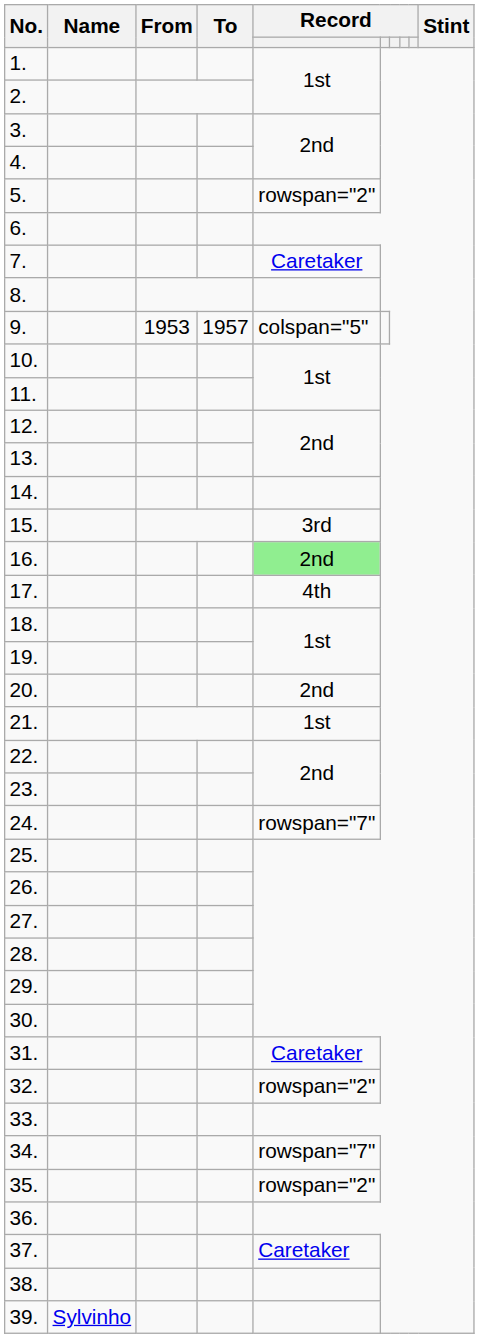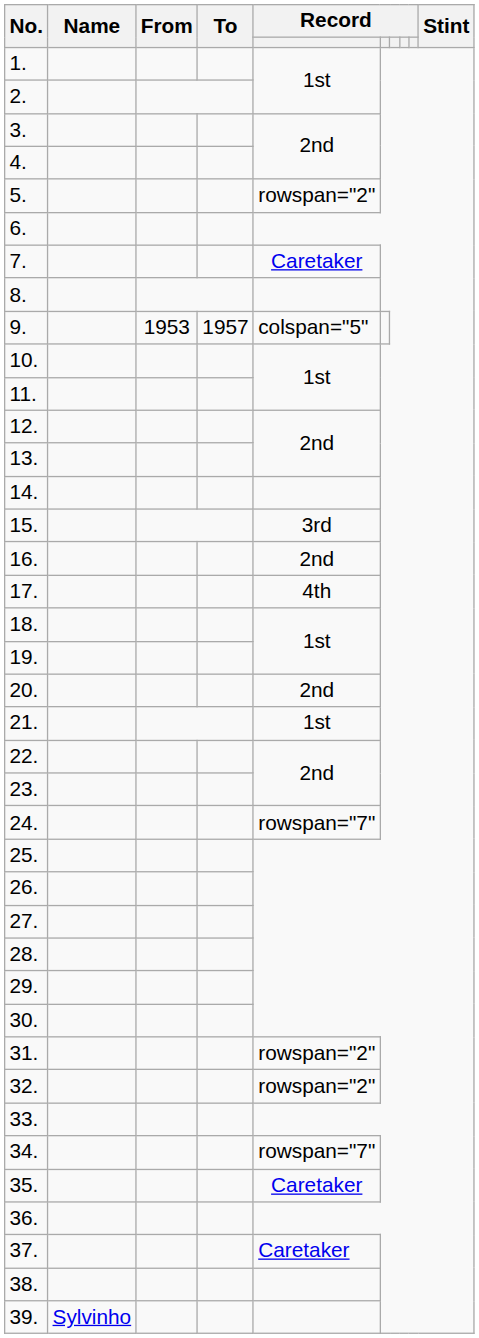16. | column 5: lightgreen background -> no background
31. | column 5: Caretaker -> rowspan="2"
35. | column 5: rowspan="2" -> Caretaker
